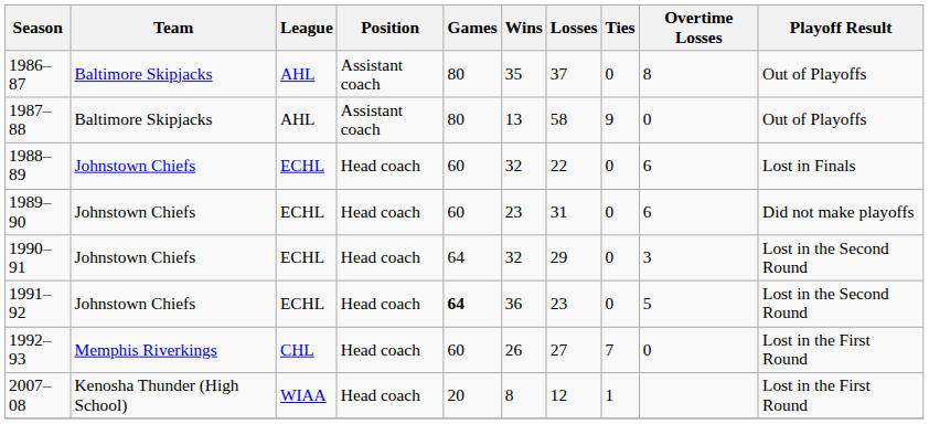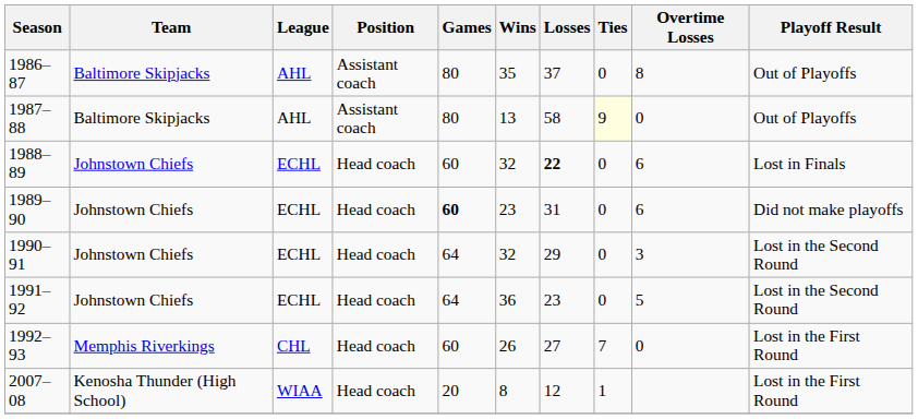1987–88 | Ties: no background -> lightyellow background
1988–89 | Losses: normal -> bold
1989–90 | Games: normal -> bold
1991–92 | Games: bold -> normal
